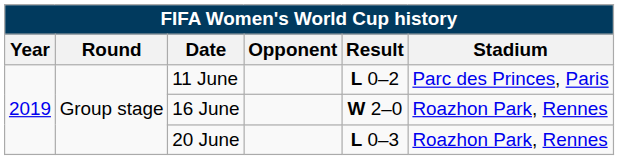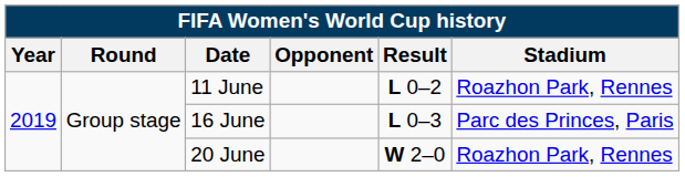11 June | Stadium: Parc des Princes, Paris -> Roazhon Park, Rennes
16 June | Result: W 2–0 -> L 0–3
16 June | Stadium: Roazhon Park, Rennes -> Parc des Princes, Paris
20 June | Result: L 0–3 -> W 2–0
